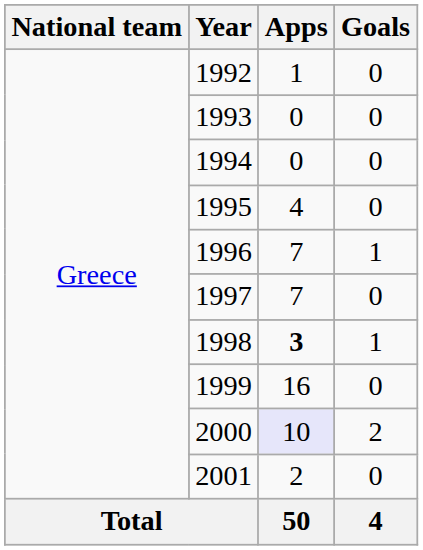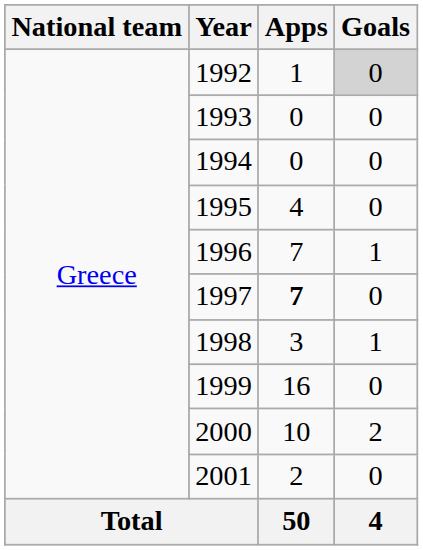1992 | Goals: no background -> lightgrey background
1997 | Apps: normal -> bold
1998 | Apps: bold -> normal
2000 | Apps: lavender background -> no background
